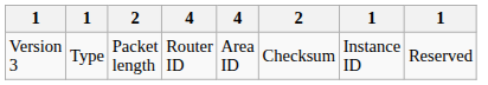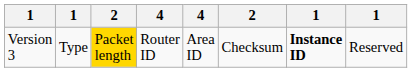Version 3 | column 3: no background -> gold background
Version 3 | column 7: normal -> bold
